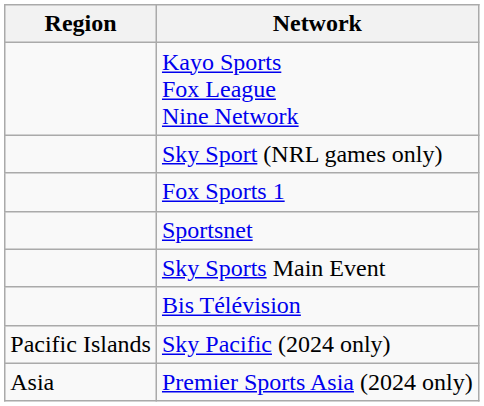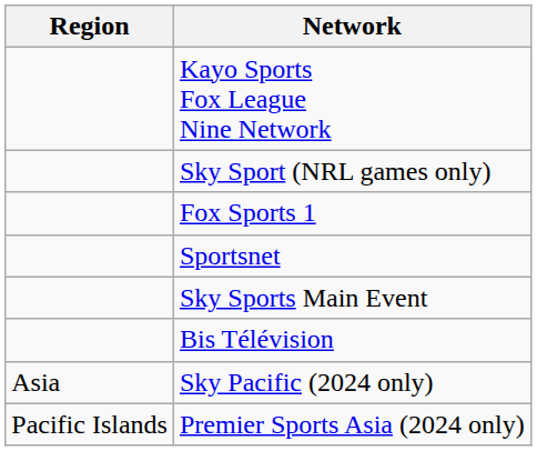Sky Pacific (2024 only) | Region: Pacific Islands -> Asia
Premier Sports Asia (2024 only) | Region: Asia -> Pacific Islands
